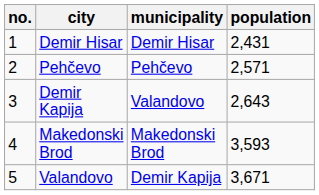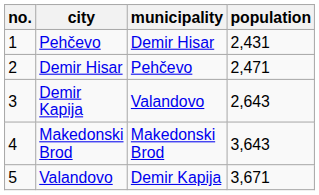row 2 | city: Demir Hisar -> Pehčevo
row 3 | city: Pehčevo -> Demir Hisar
row 3 | population: 2,571 -> 2,471
row 5 | population: 3,593 -> 3,643
